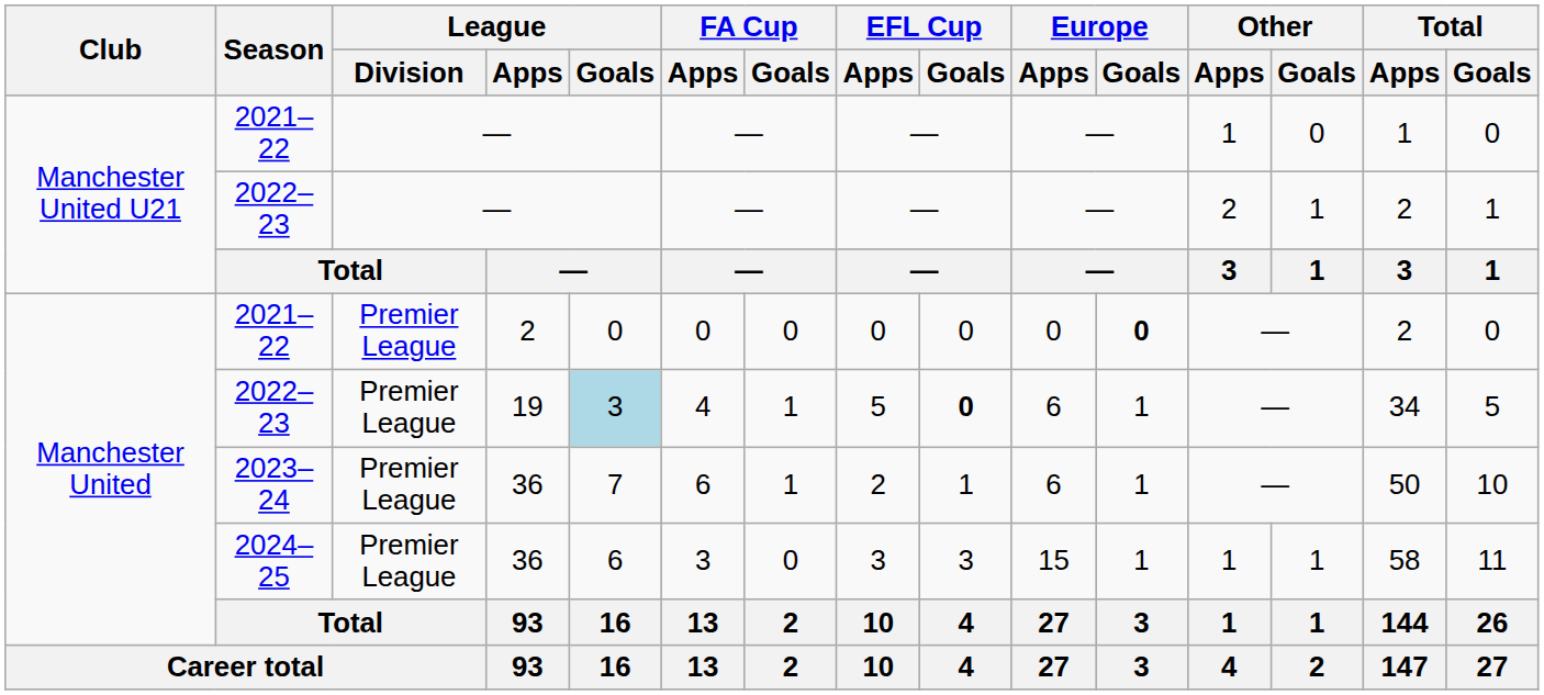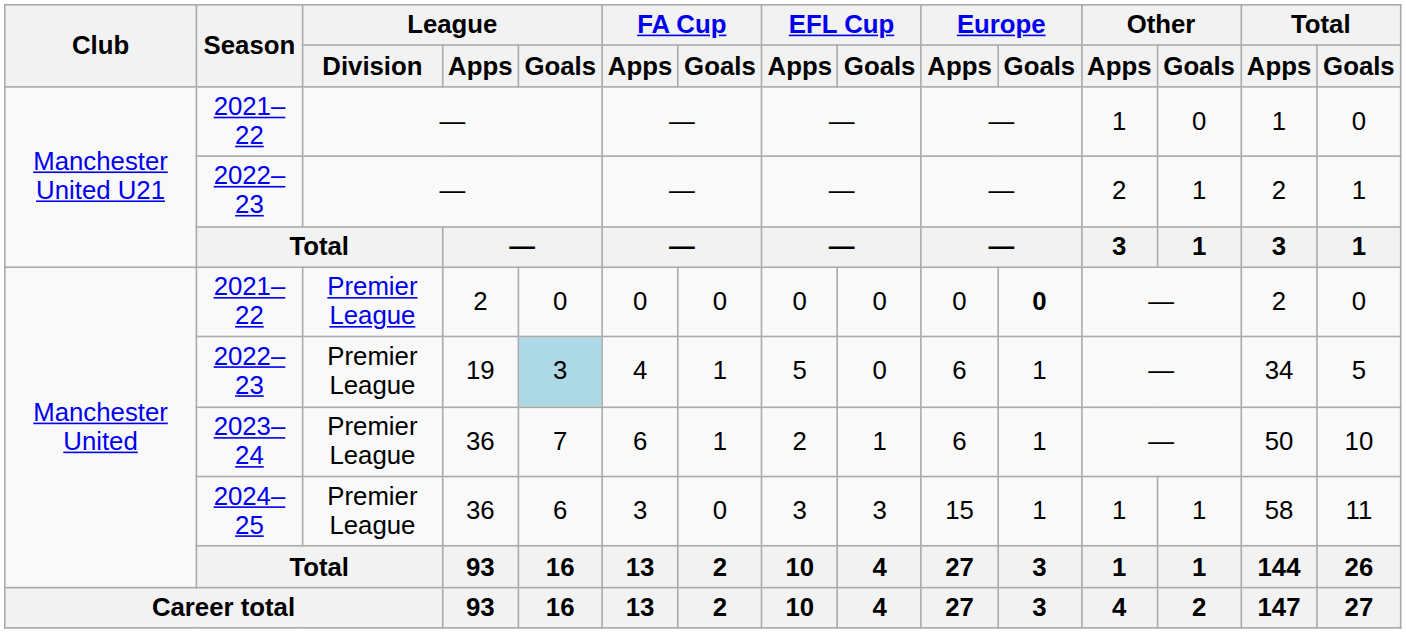2022–23 / 19 | EFL Cup / Goals: bold -> normal
